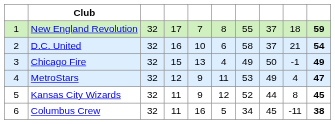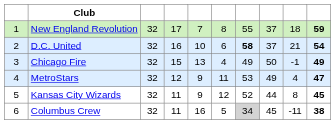D.C. United | column 7: normal -> bold
Columbus Crew | column 7: no background -> lightgrey background
